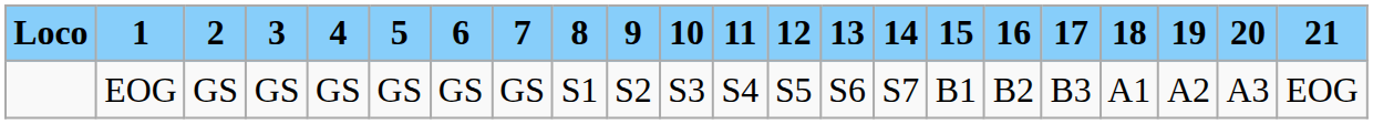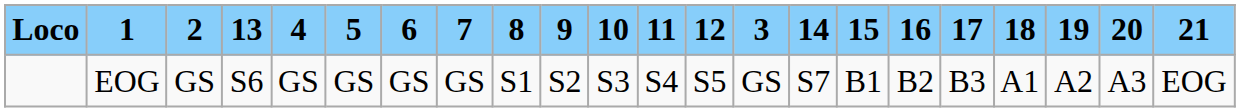columns swapped: 3 <-> 13
